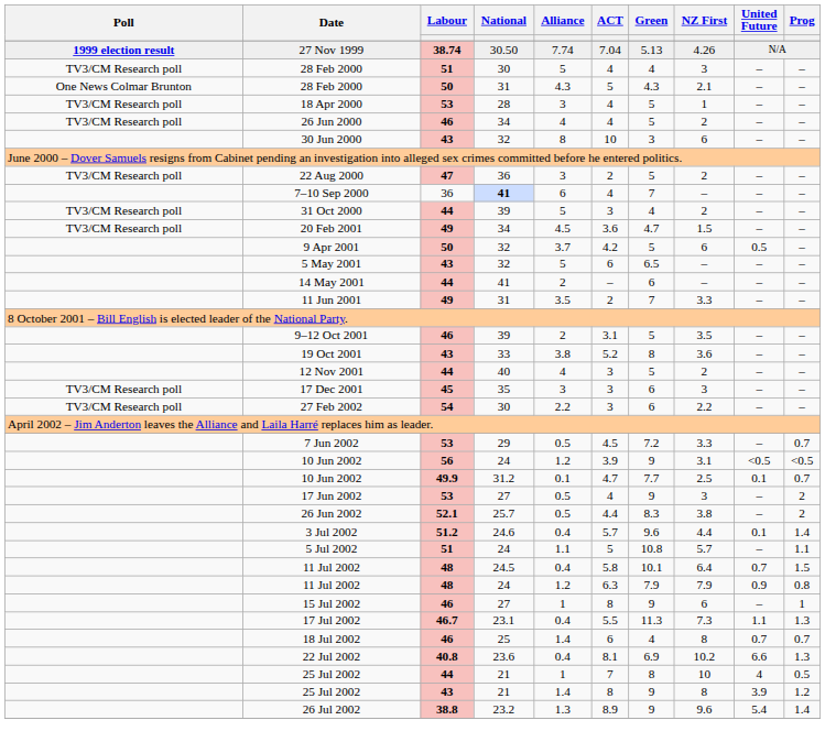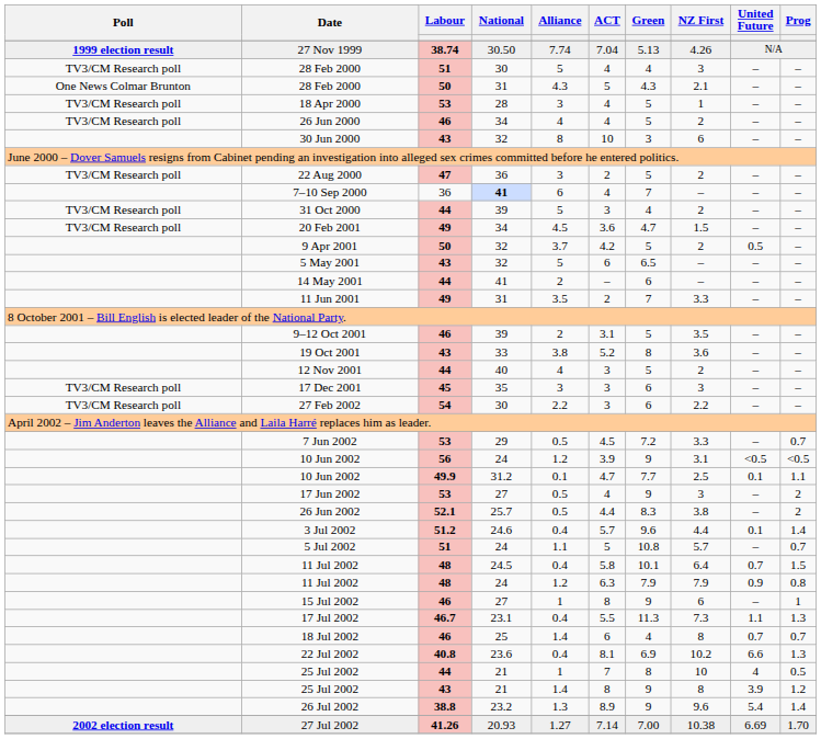9 Apr 2001 | NZ First: 6 -> 2
10 Jun 2002 / 31.2 | Prog: 0.7 -> 1.1
5 Jul 2002 | Prog: 1.1 -> 0.7
+ row: 2002 election result | 27 Jul 2002 | 41.26 | 20.93 | 1.27 | 7.14 | 7.00 | 10.38 | 6.69 | 1.70
